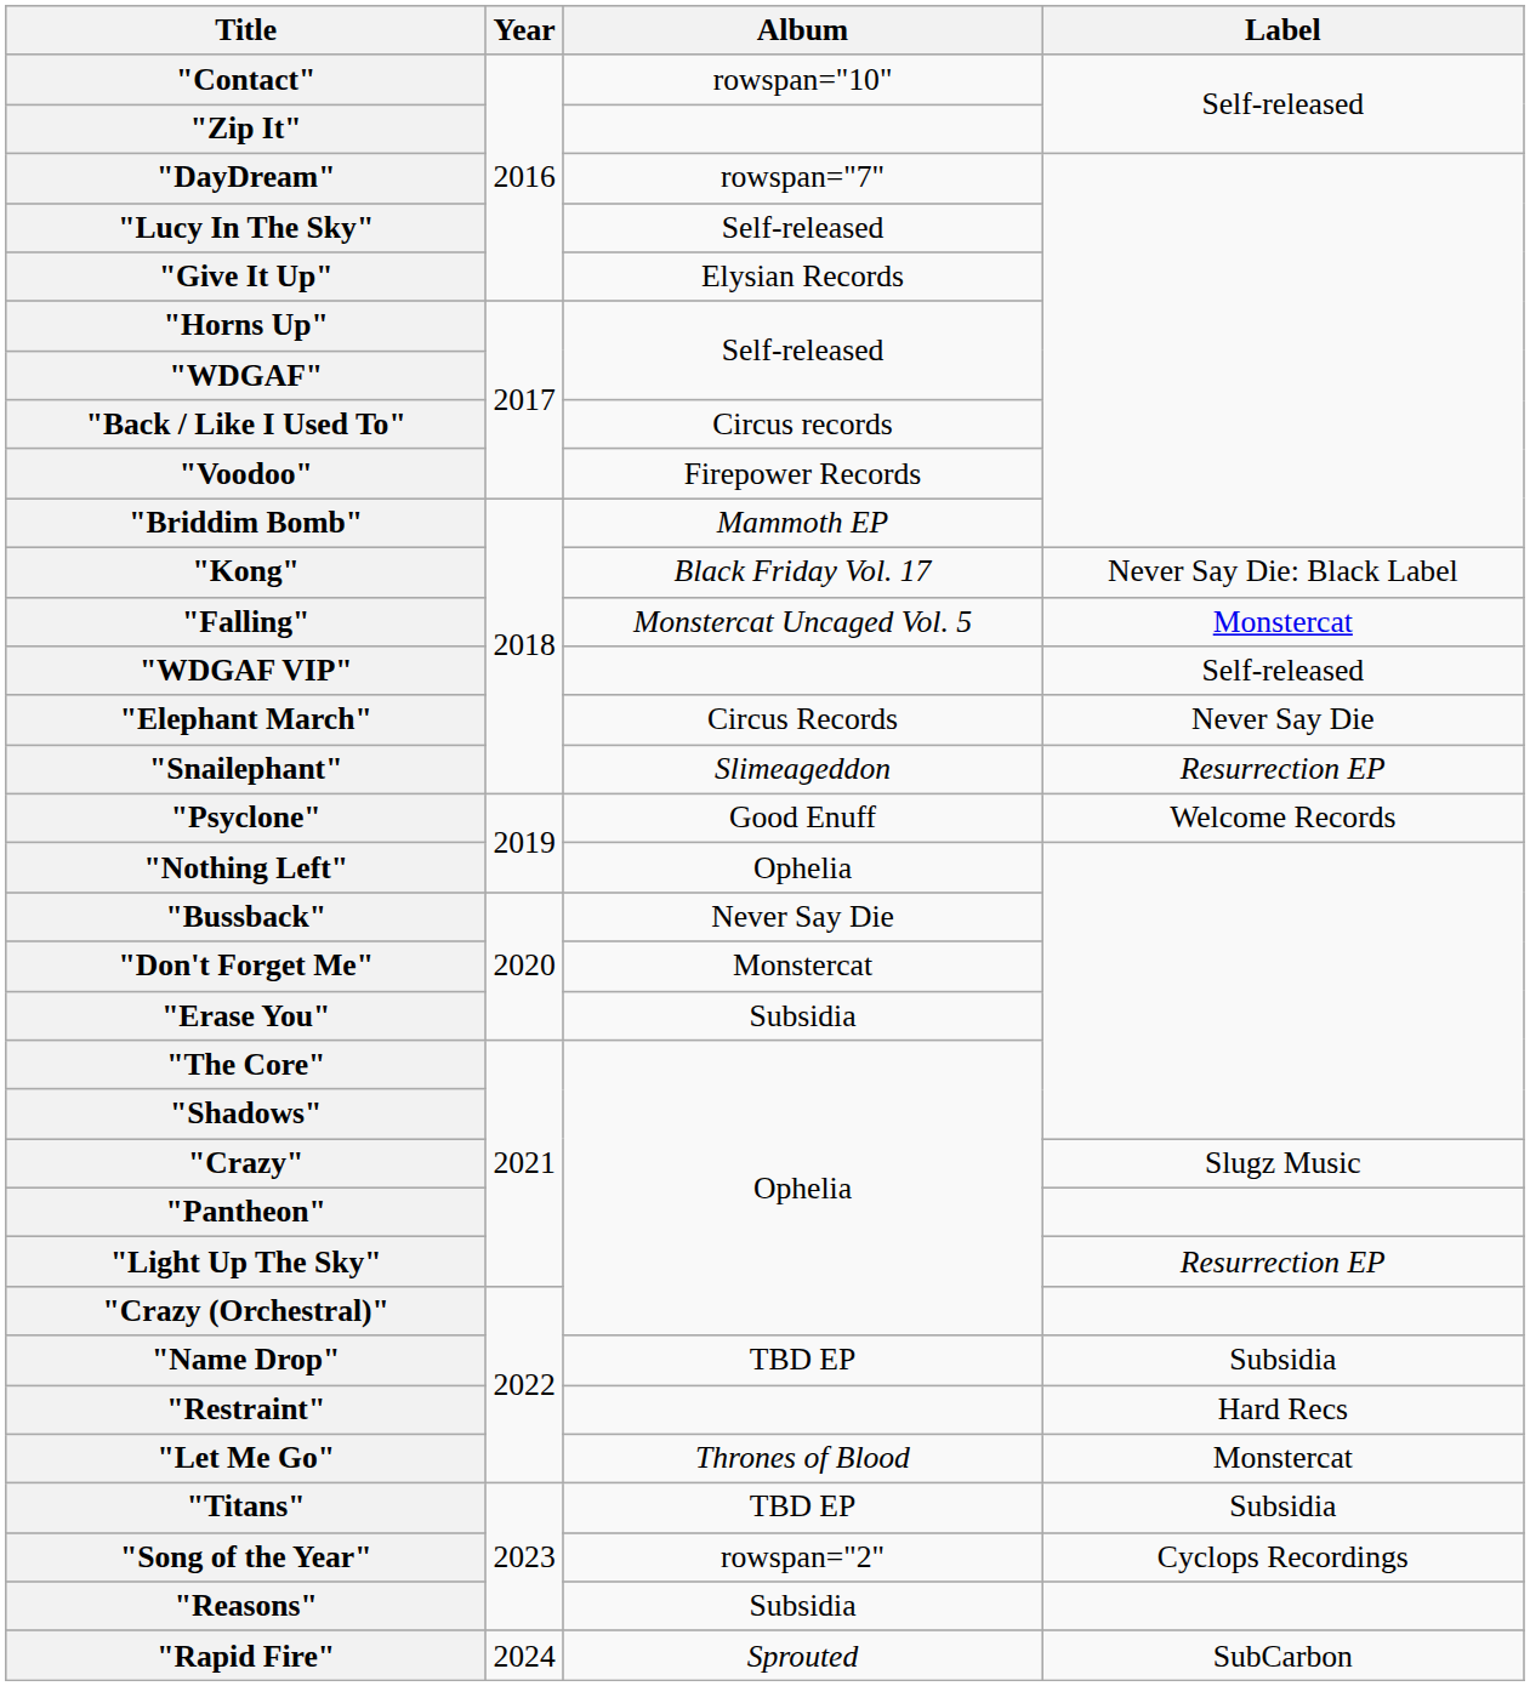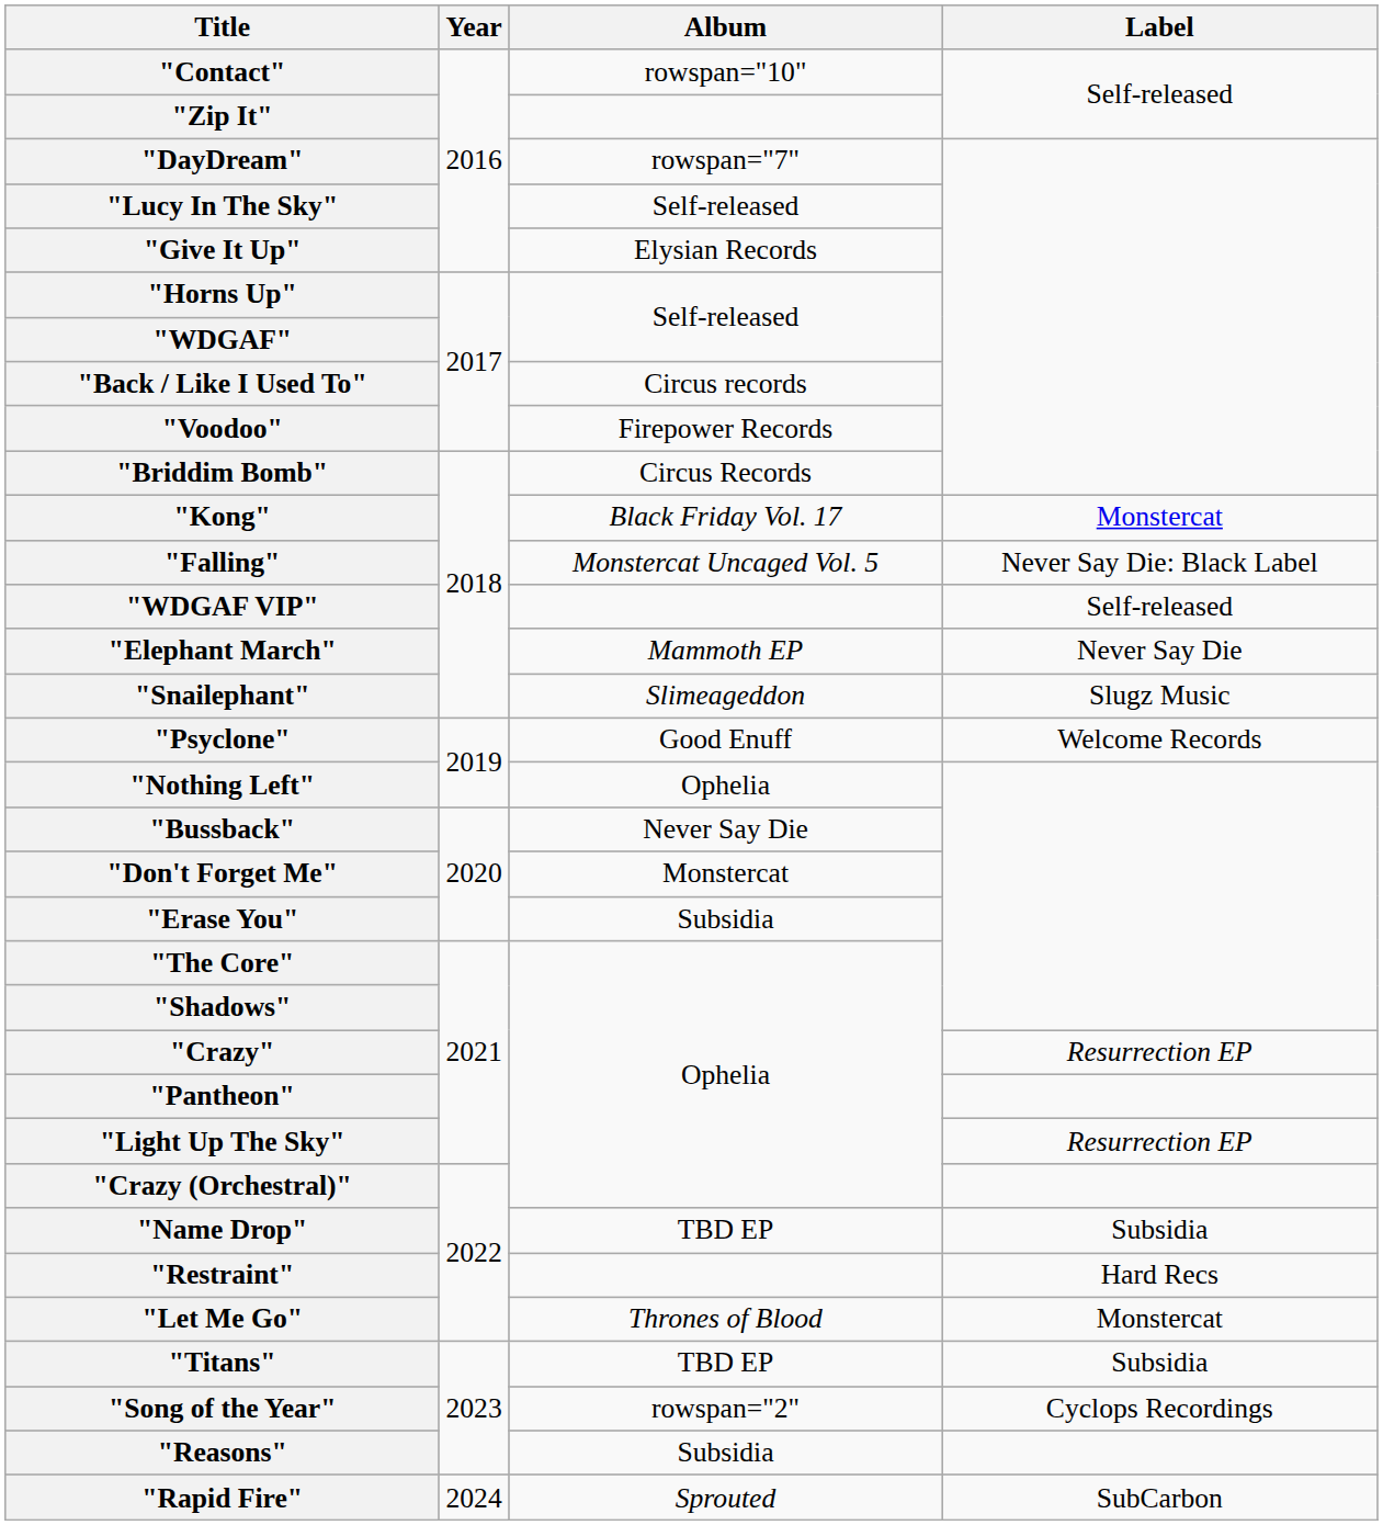"Briddim Bomb" | Album: Mammoth EP -> Circus Records
"Kong" | Label: Never Say Die: Black Label -> Monstercat
"Falling" | Label: Monstercat -> Never Say Die: Black Label
"Elephant March" | Album: Circus Records -> Mammoth EP
"Snailephant" | Label: Resurrection EP -> Slugz Music
"Crazy" | Label: Slugz Music -> Resurrection EP
